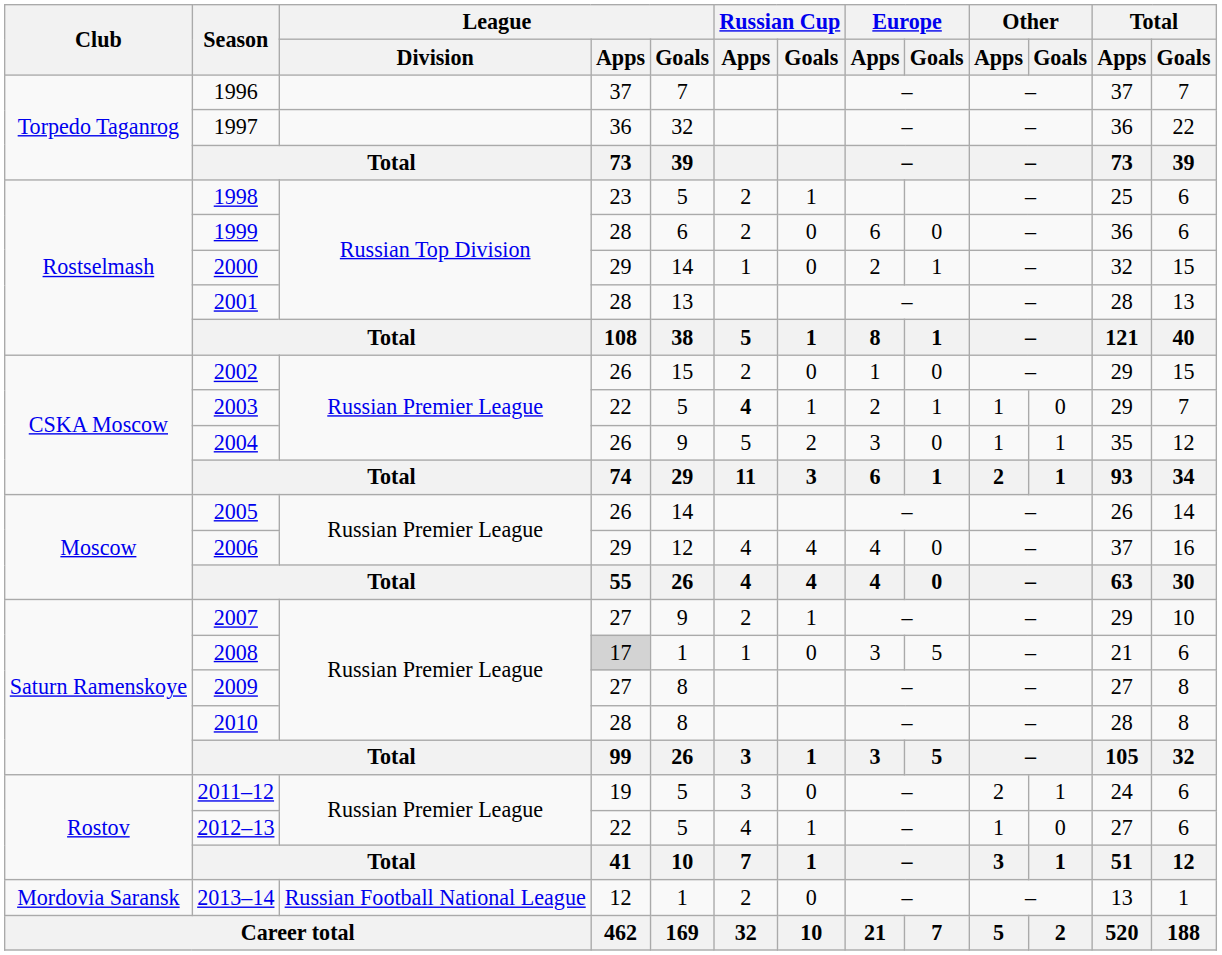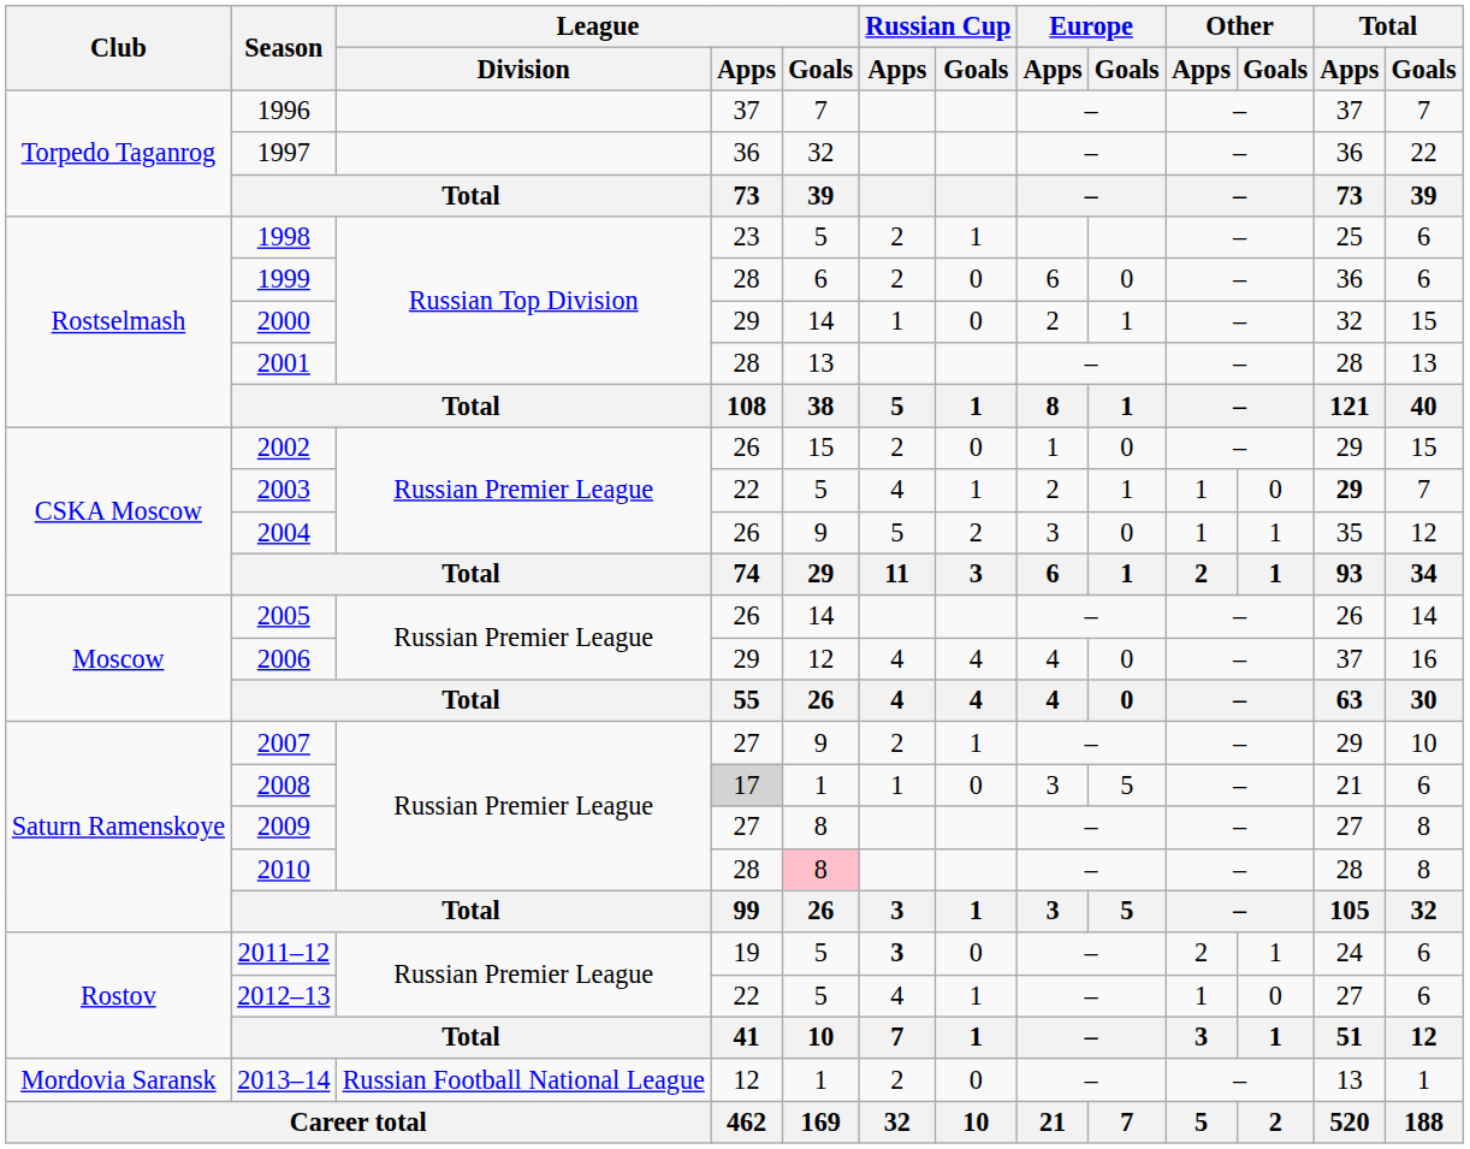2003 | Russian Cup / Apps: bold -> normal
2003 | Total / Apps: normal -> bold
2010 | League / Goals: no background -> pink background
2011–12 | Russian Cup / Apps: normal -> bold
